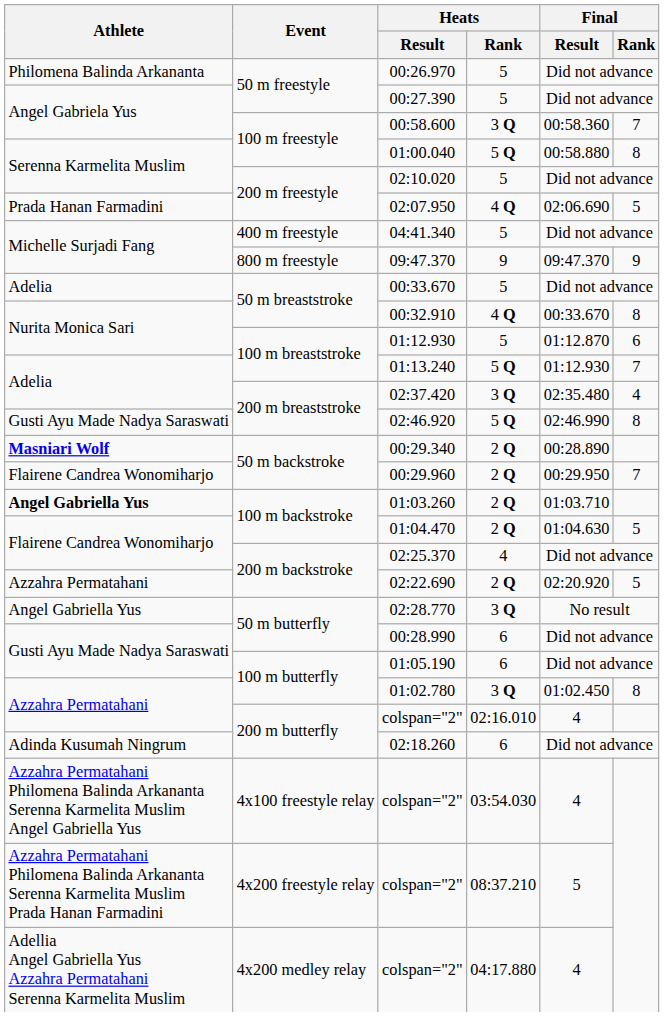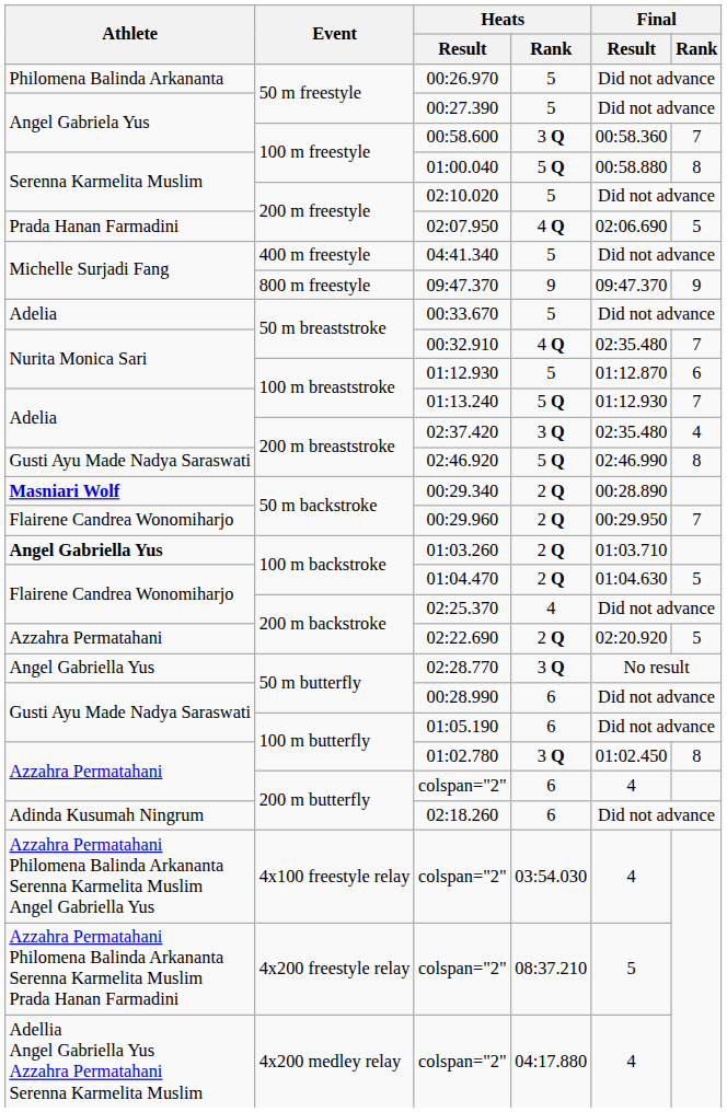00:32.910 | Final / Result: 00:33.670 -> 02:35.480
00:32.910 | Final / Rank: 8 -> 7
200 m butterfly / colspan="2" | Heats / Rank: 02:16.010 -> 6
